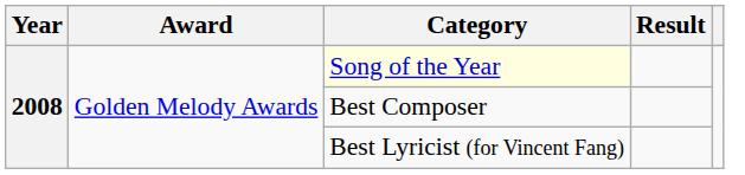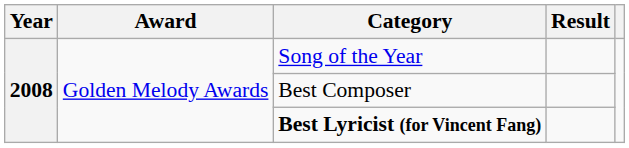Song of the Year | Category: lightyellow background -> no background
Best Lyricist (for Vincent Fang) | Category: normal -> bold
